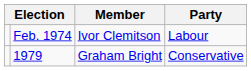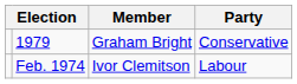rows swapped: Feb. 1974 <-> 1979
